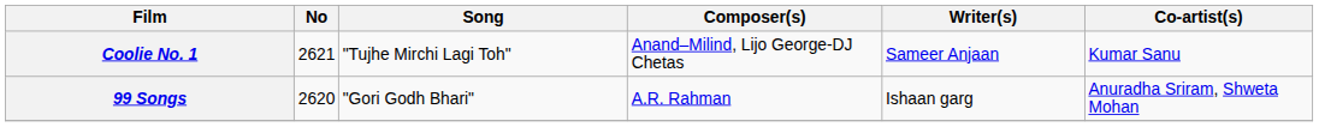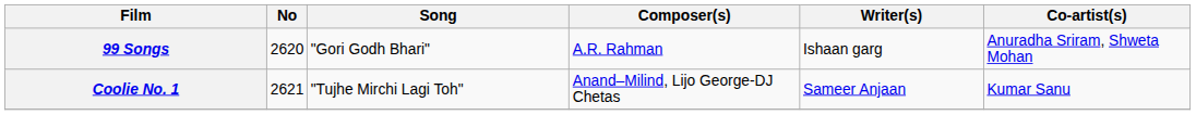rows swapped: 99 Songs <-> Coolie No. 1
